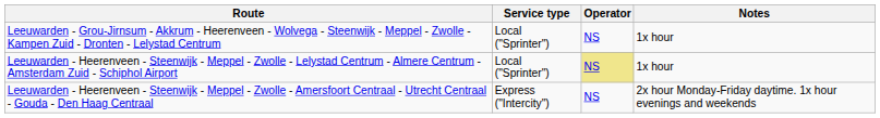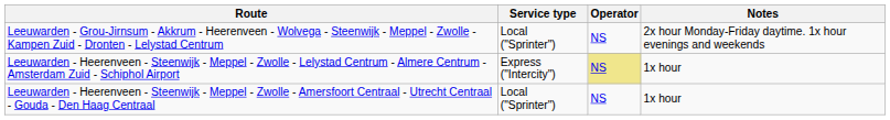row 2 | Notes: 1x hour -> 2x hour Monday-Friday daytime. 1x hour evenings and weekends
row 3 | Service type: Local ("Sprinter") -> Express ("Intercity")
row 4 | Service type: Express ("Intercity") -> Local ("Sprinter")
row 4 | Notes: 2x hour Monday-Friday daytime. 1x hour evenings and weekends -> 1x hour
